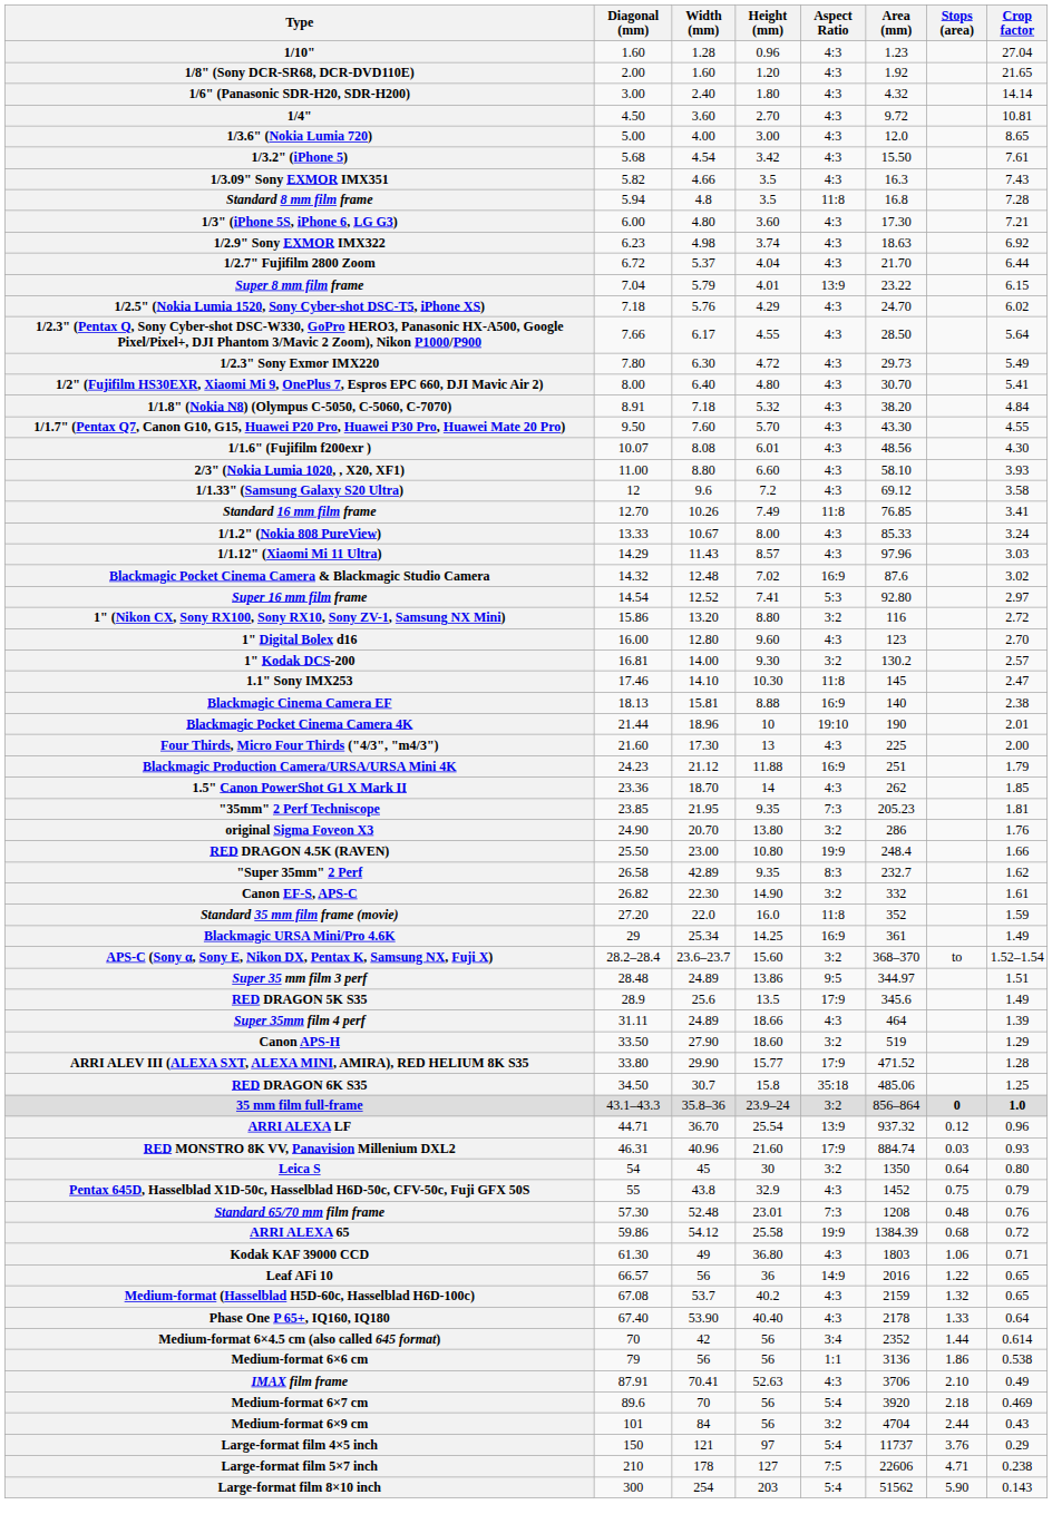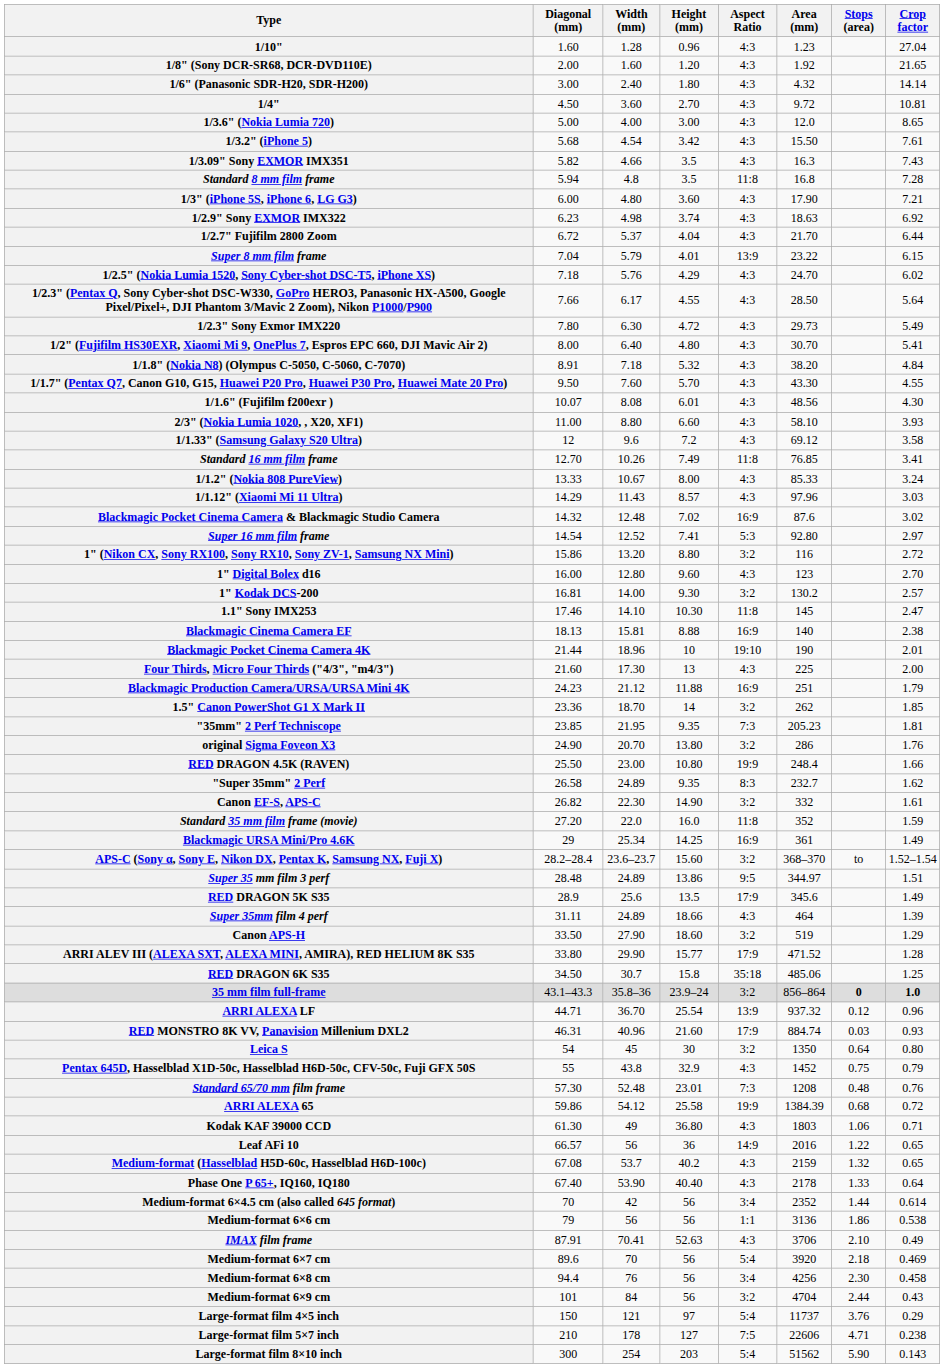1/3" (iPhone 5S, iPhone 6, LG G3) | Area (mm): 17.30 -> 17.90
1.5" Canon PowerShot G1 X Mark II | Aspect Ratio: 4:3 -> 3:2
"Super 35mm" 2 Perf | Width (mm): 42.89 -> 24.89
+ row: Medium-format 6×8 cm | 94.4 | 76 | 56 | 3:4 | 4256 | 2.30 | 0.458
